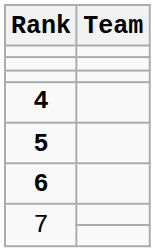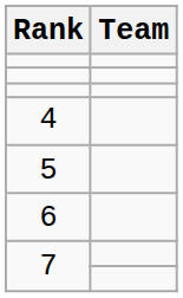row 5 | Rank: bold -> normal
row 6 | Rank: bold -> normal
row 7 | Rank: bold -> normal
